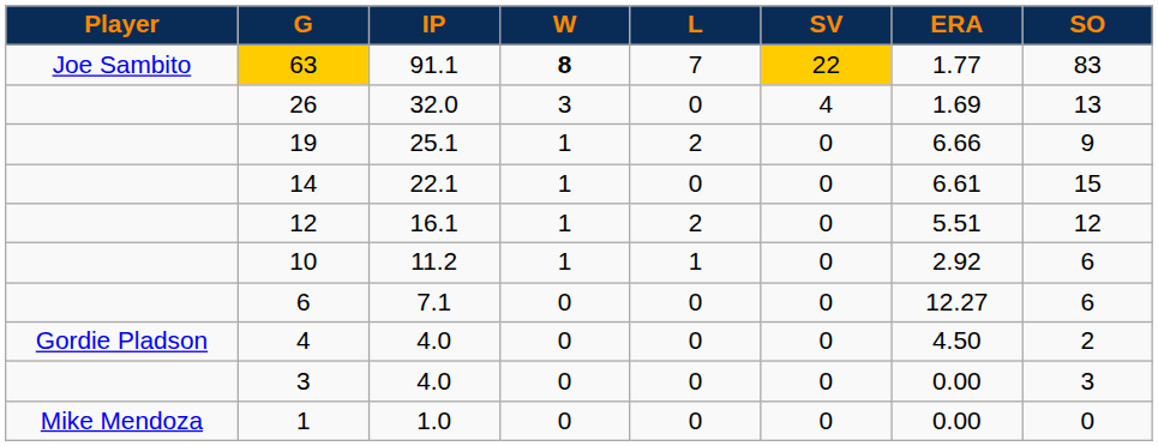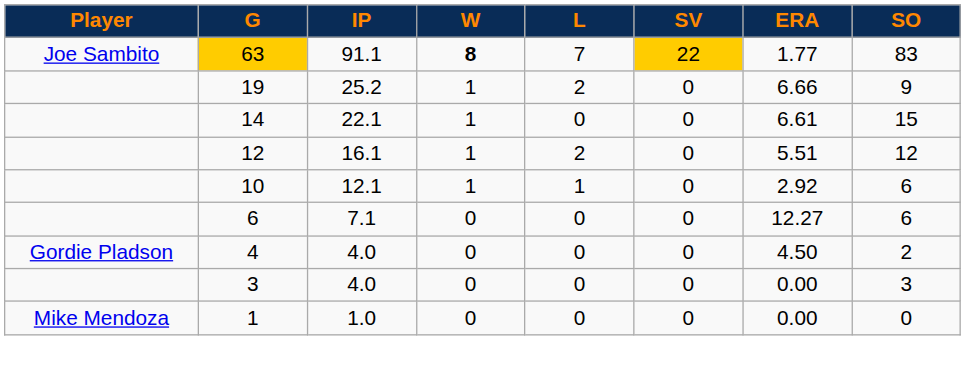- row: 26 | 32.0 | 3 | 0 | 4 | 1.69 | 13
19 | IP: 25.1 -> 25.2
10 | IP: 11.2 -> 12.1
